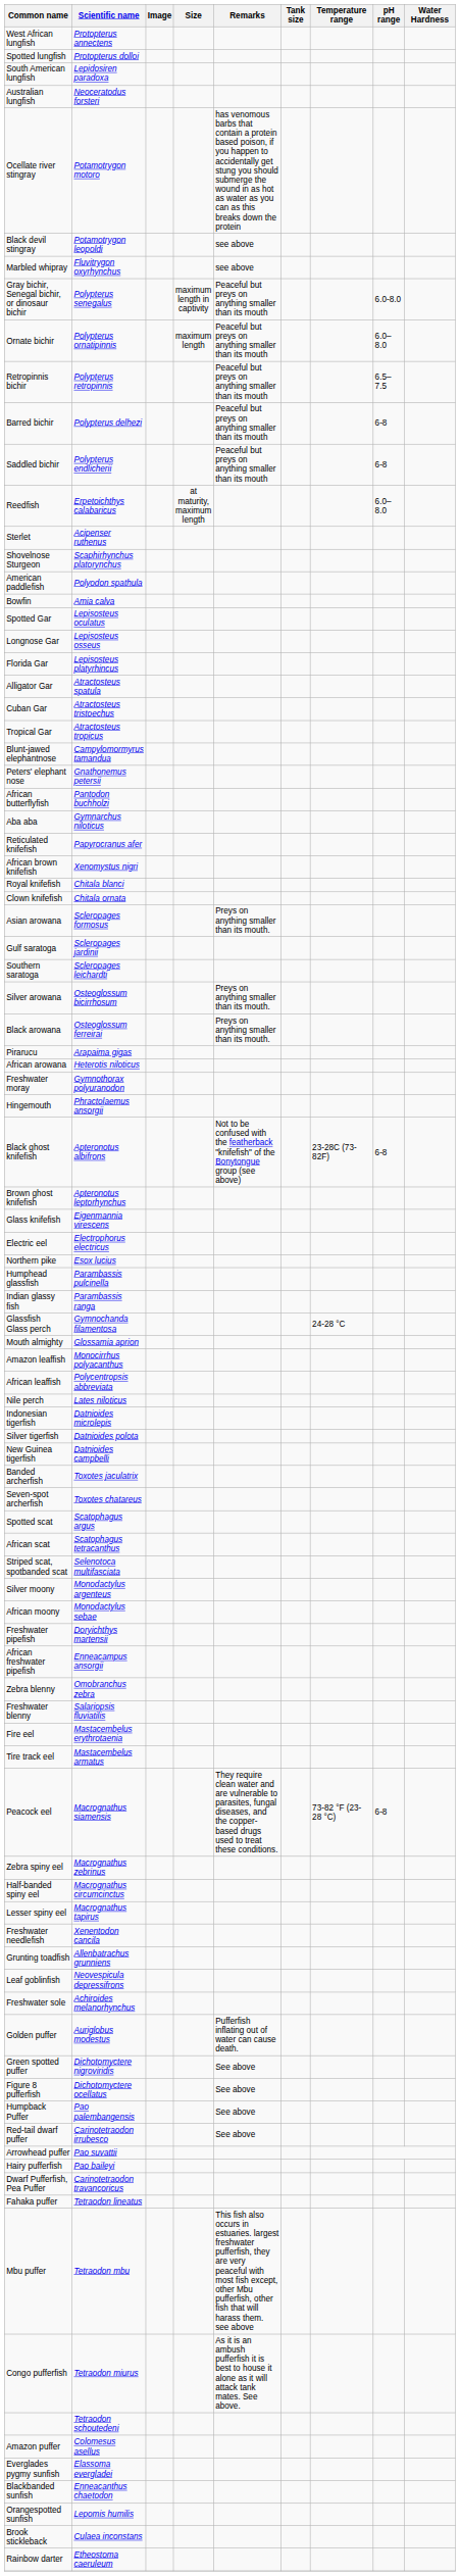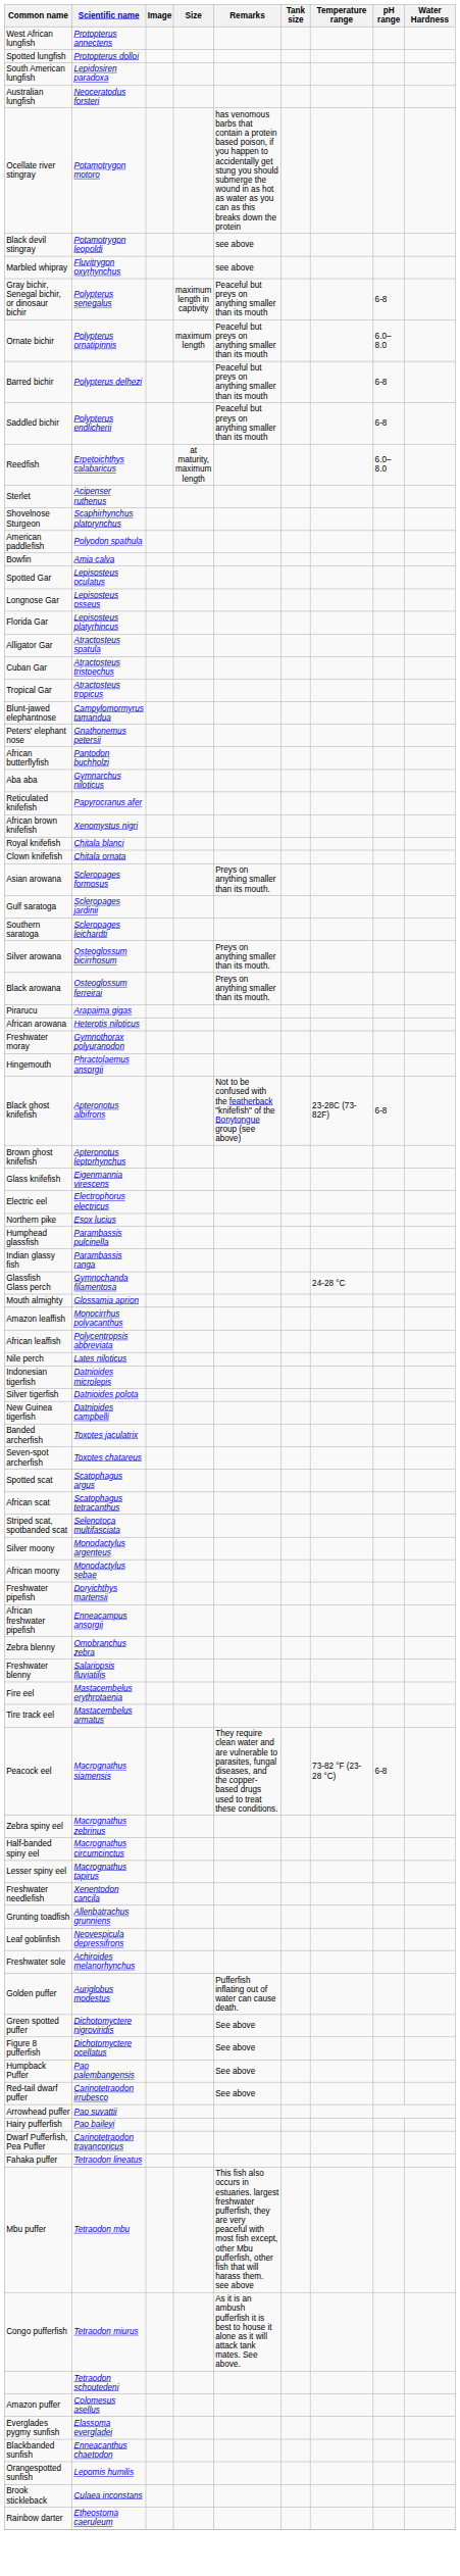Gray bichir, Senegal bichir, or dinosaur bichir | pH range: 6.0-8.0 -> 6-8
- row: Retropinnis bichir | Polypterus retropinnis | Peaceful but preys on anything smaller than its mouth | 6.5–7.5
